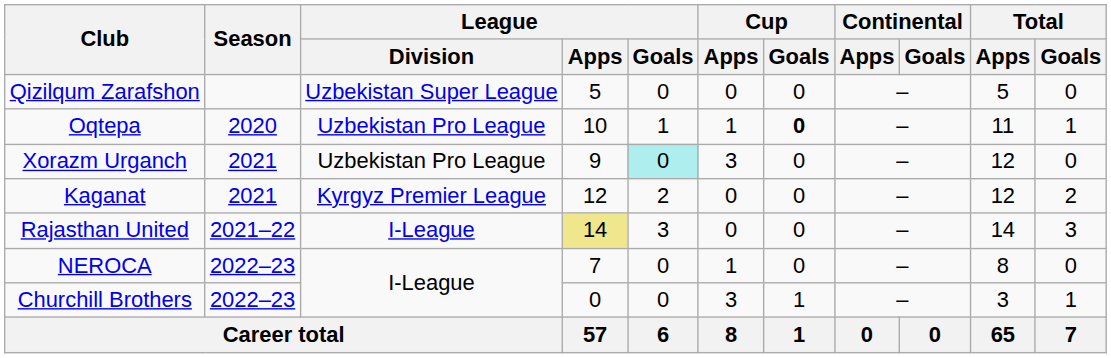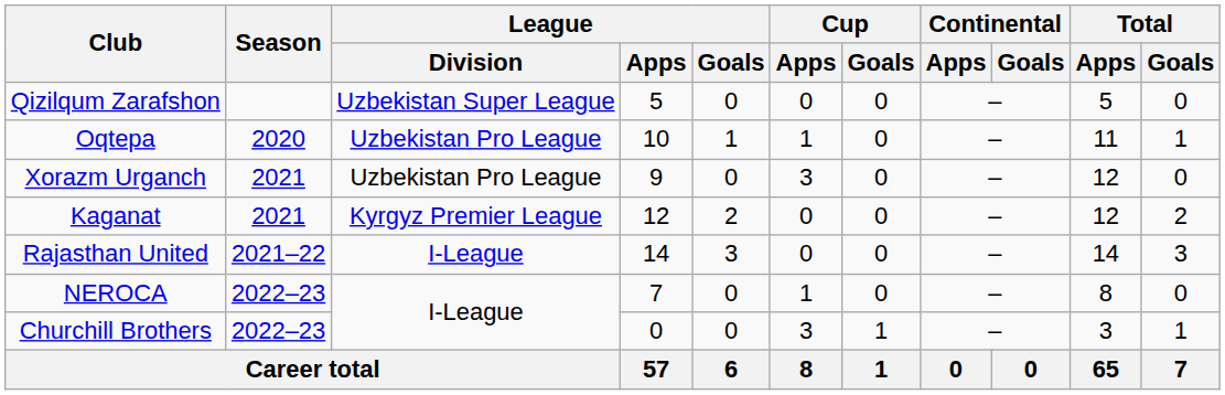Oqtepa | Cup / Goals: bold -> normal
Xorazm Urganch | League / Goals: paleturquoise background -> no background
Rajasthan United | League / Apps: khaki background -> no background
